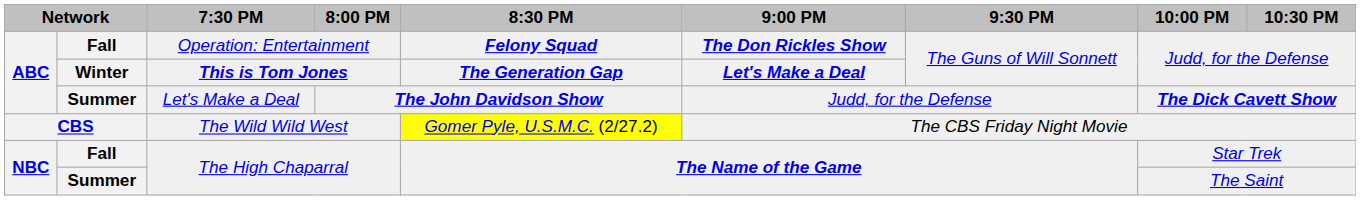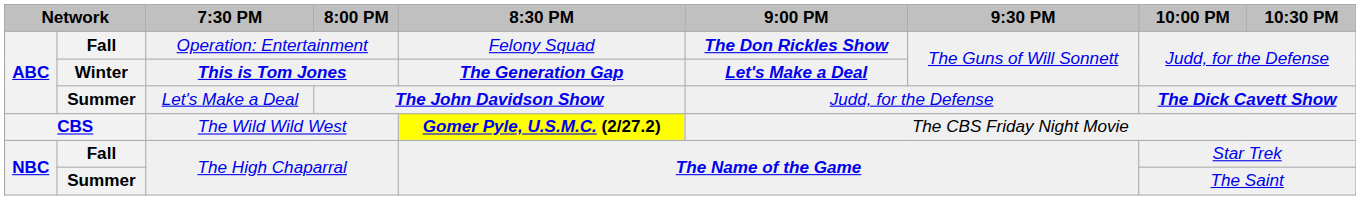Operation: Entertainment | 8:30 PM: bold -> normal
The Wild Wild West | 8:30 PM: normal -> bold
